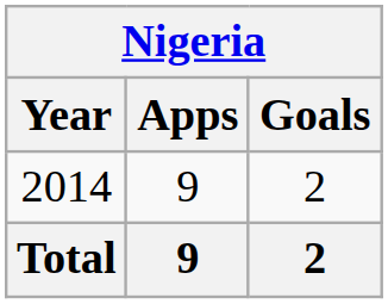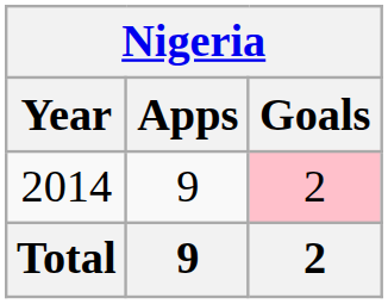2014 | Goals: no background -> pink background
